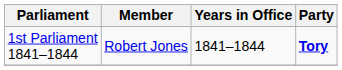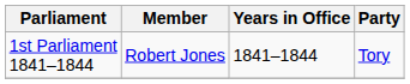1st Parliament 1841–1844 | Party: bold -> normal
